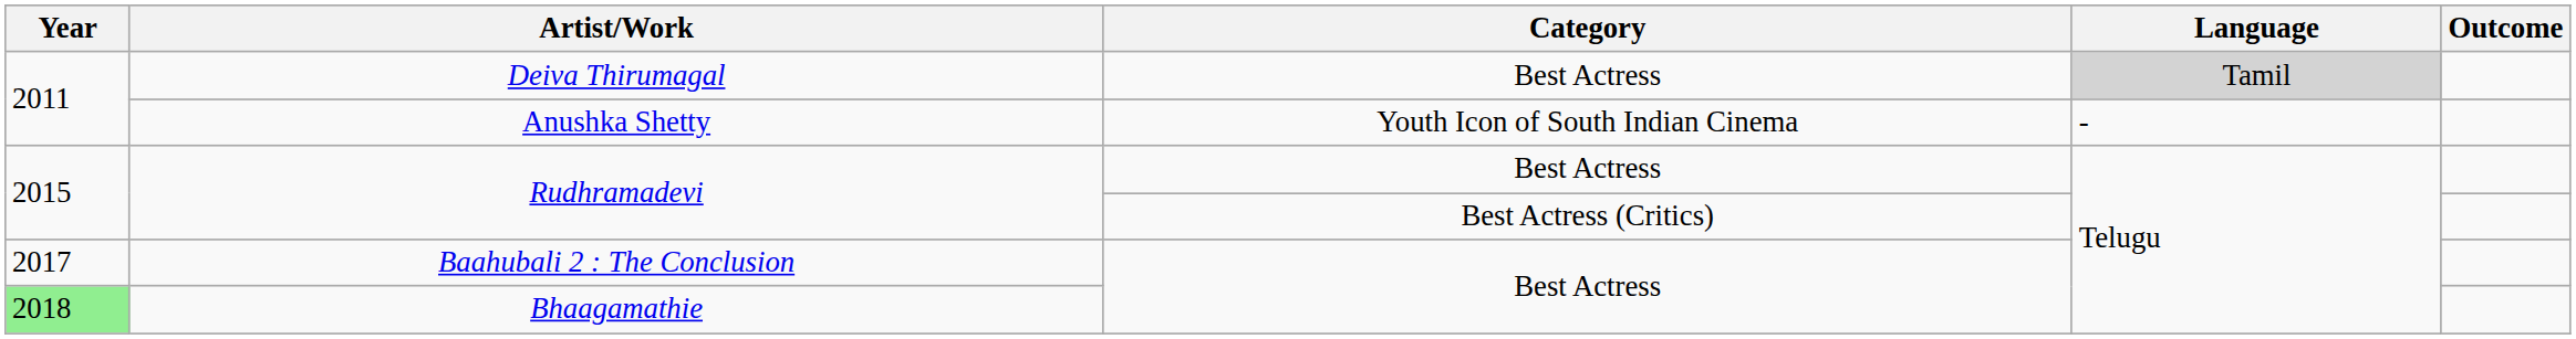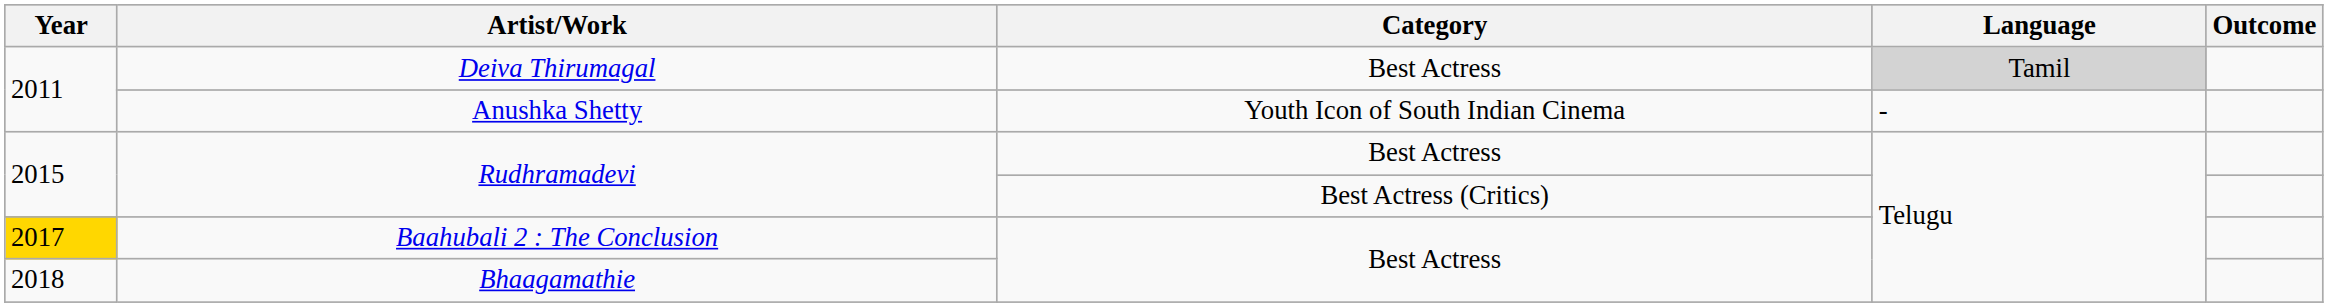Baahubali 2 : The Conclusion | Year: no background -> gold background
Bhaagamathie | Year: lightgreen background -> no background
